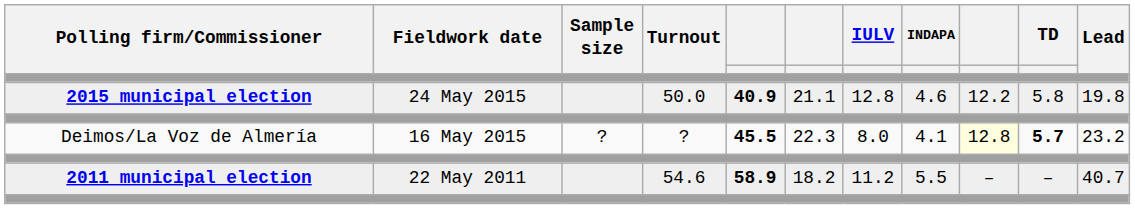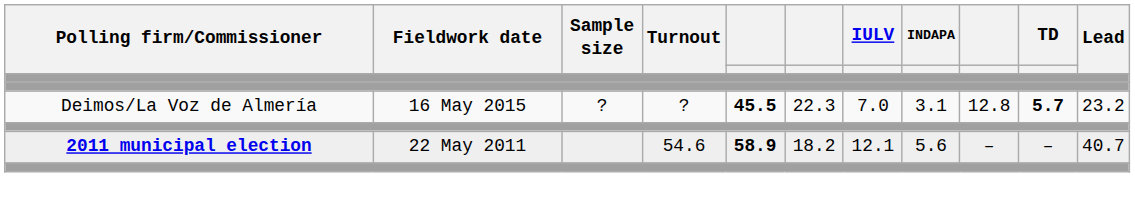- row: 2015 municipal election | 24 May 2015 | 50.0 | 40.9 | 21.1 | 12.8 | 4.6 | 12.2 | 5.8 | 19.8
Deimos/La Voz de Almería | IULV: 8.0 -> 7.0
Deimos/La Voz de Almería | INDAPA: 4.1 -> 3.1
Deimos/La Voz de Almería | column 9: lightyellow background -> no background
2011 municipal election | IULV: 11.2 -> 12.1
2011 municipal election | INDAPA: 5.5 -> 5.6
